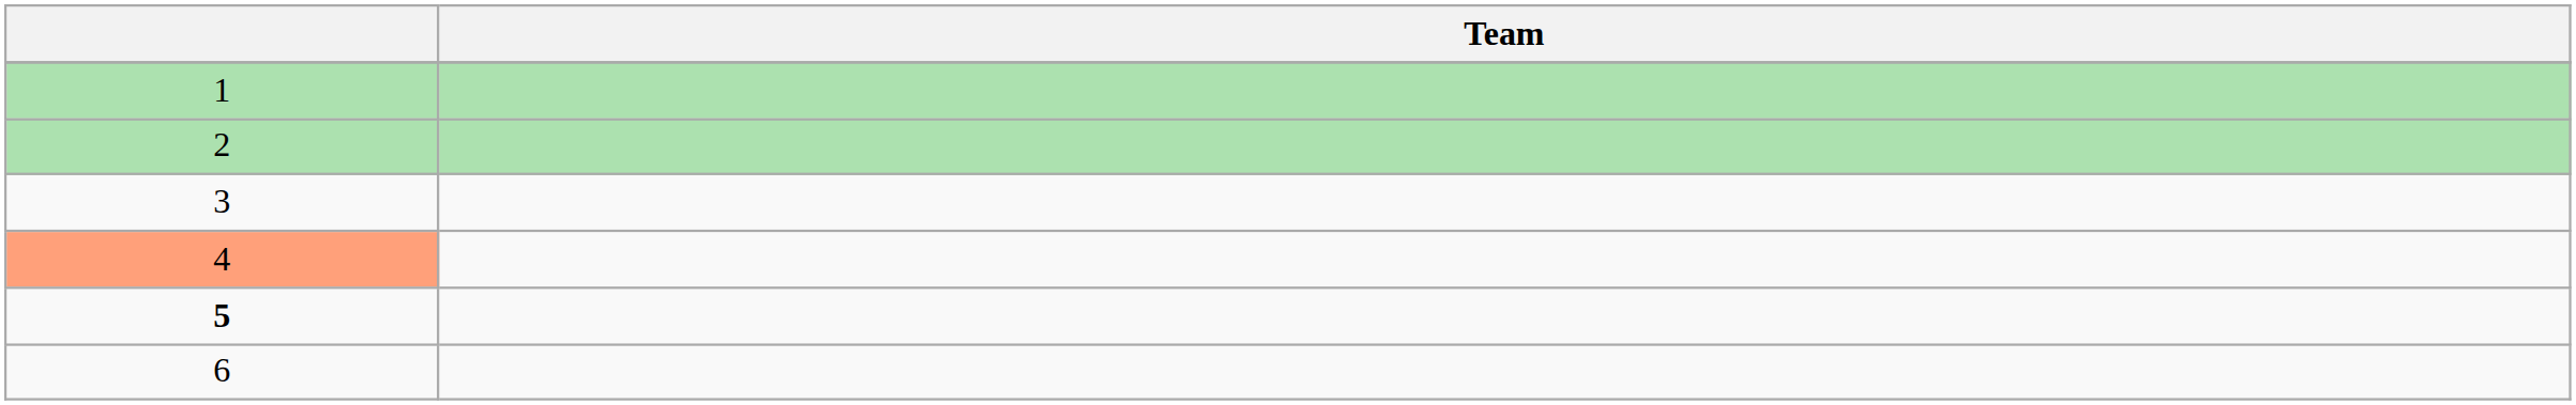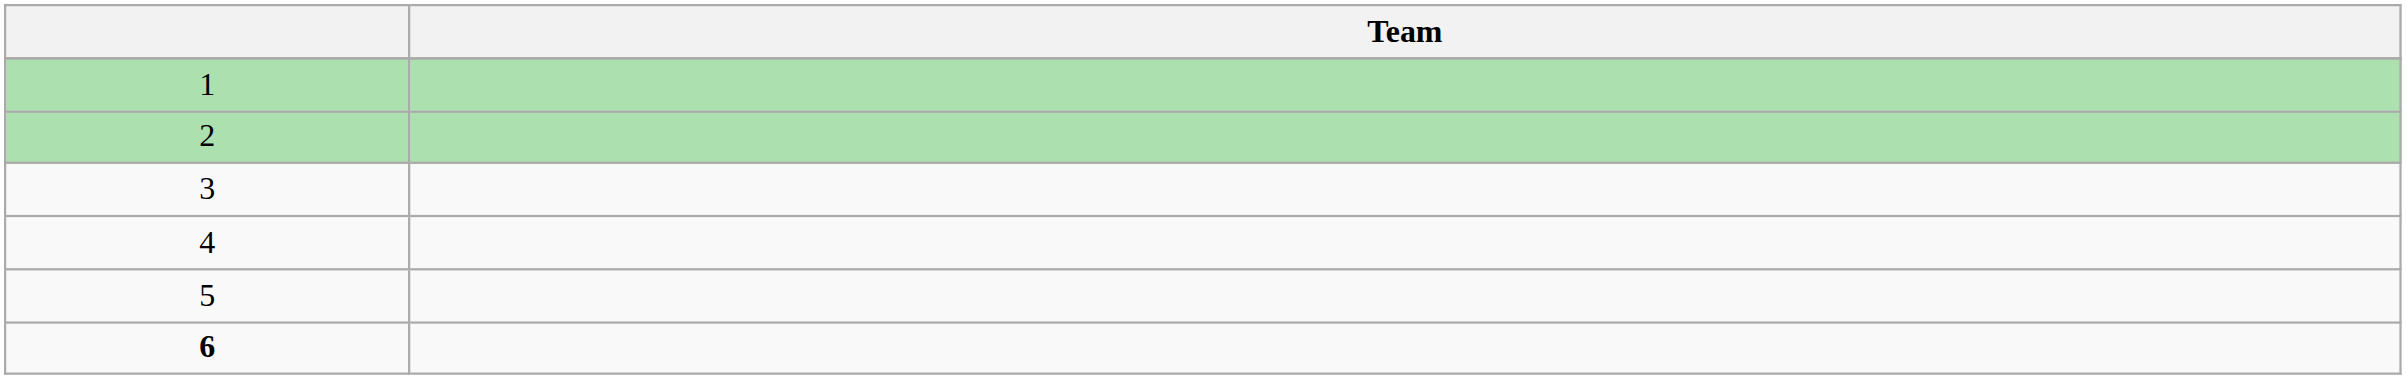4 | column 1: lightsalmon background -> no background
5 | column 1: bold -> normal
6 | column 1: normal -> bold
